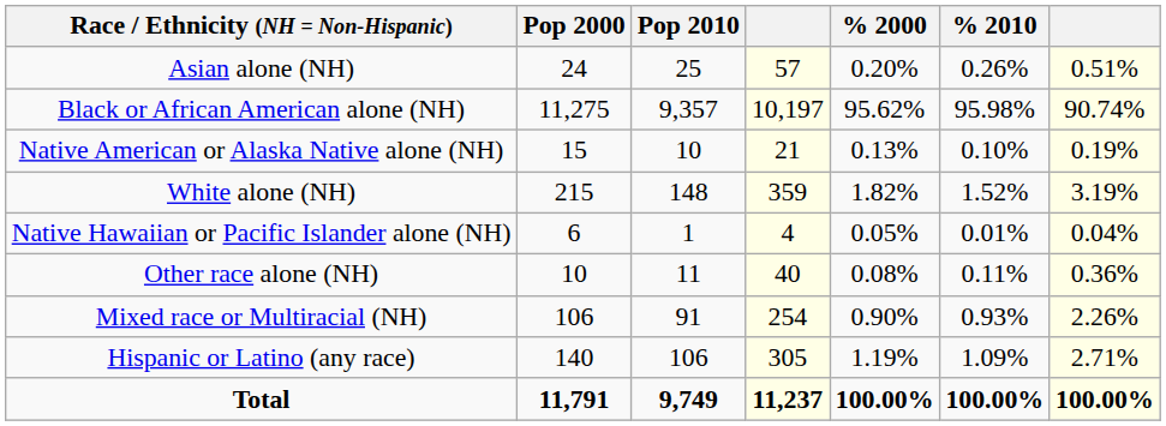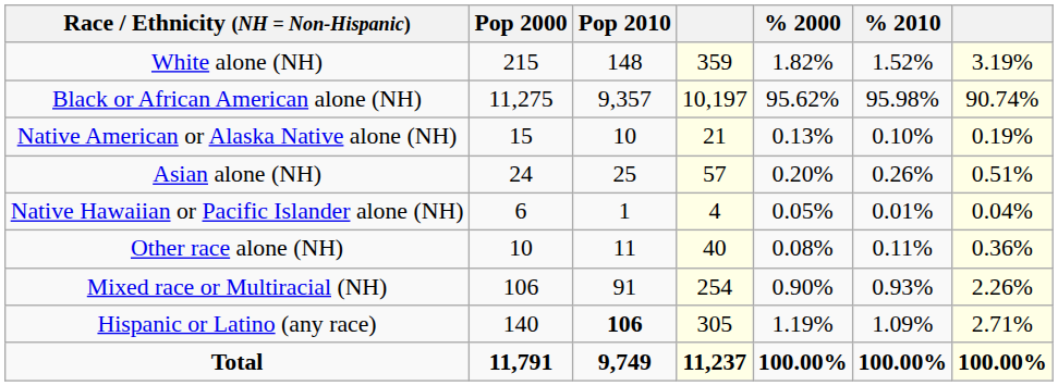rows swapped: White alone (NH) <-> Asian alone (NH)
Hispanic or Latino (any race) | Pop 2010: normal -> bold
